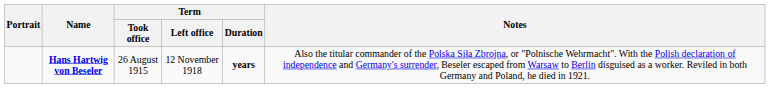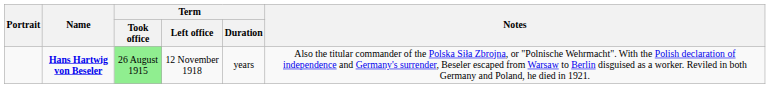Hans Hartwig von Beseler | Term / Took office: no background -> lightgreen background
Hans Hartwig von Beseler | Term / Duration: bold -> normal
